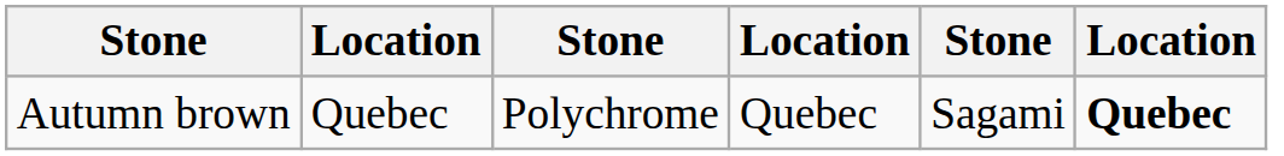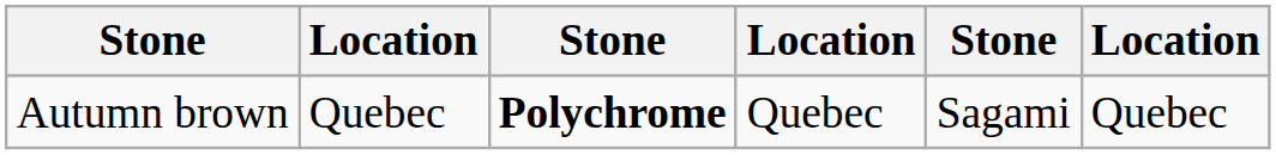Autumn brown | column 3: normal -> bold
Autumn brown | column 6: bold -> normal
